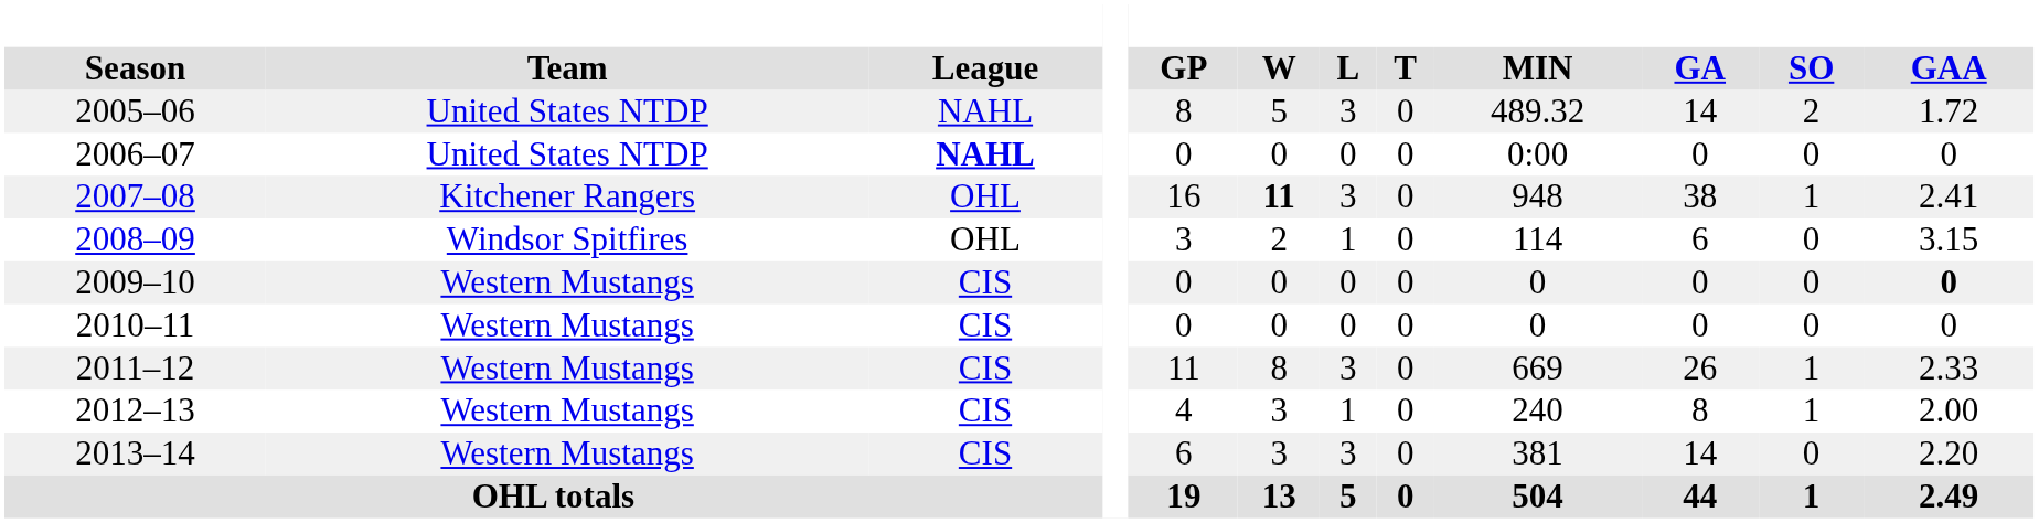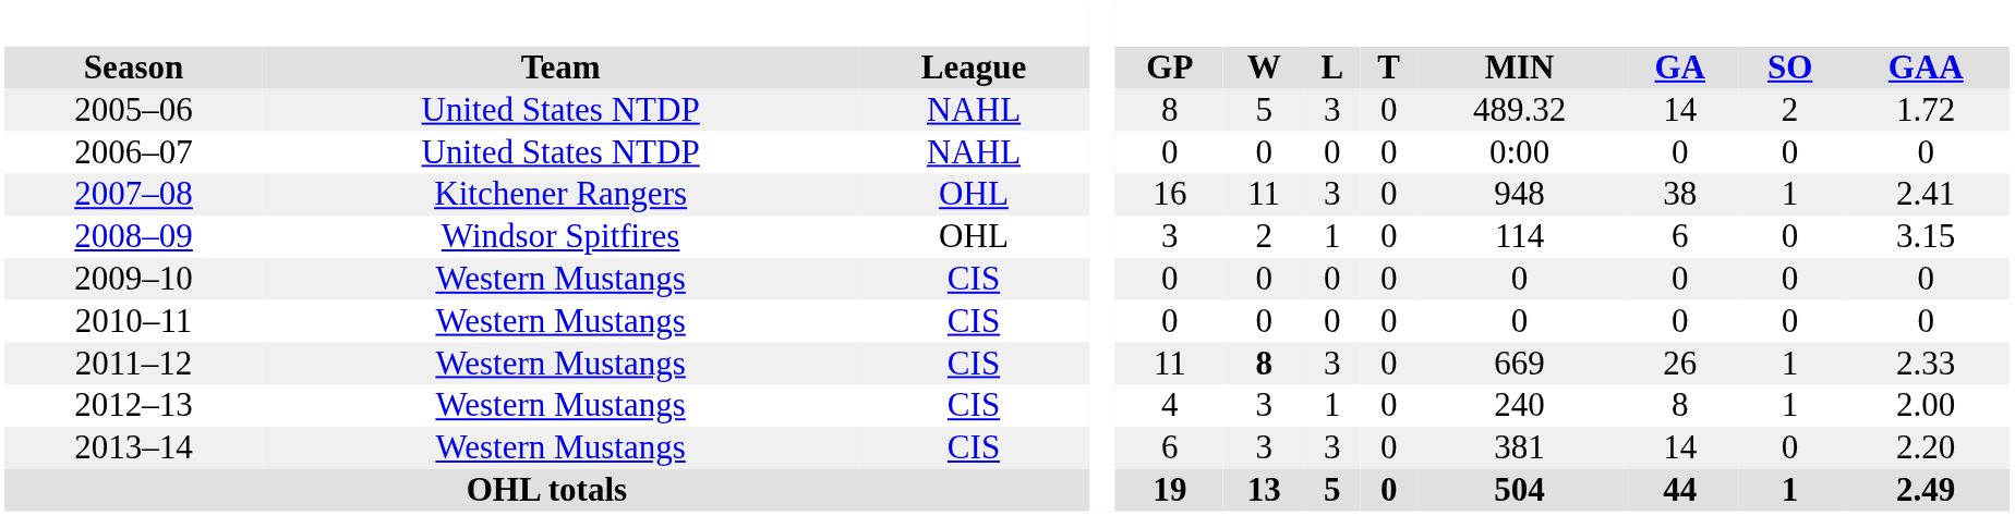2006–07 | League: bold -> normal
2007–08 | W: bold -> normal
2009–10 | GAA: bold -> normal
2011–12 | W: normal -> bold
